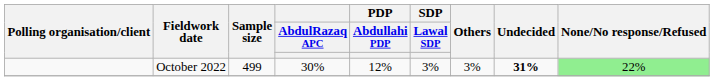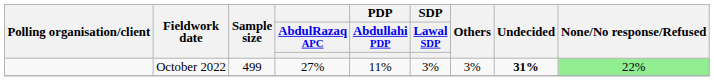October 2022 | AbdulRazaq APC: 30% -> 27%
October 2022 | PDP / Abdullahi PDP: 12% -> 11%
